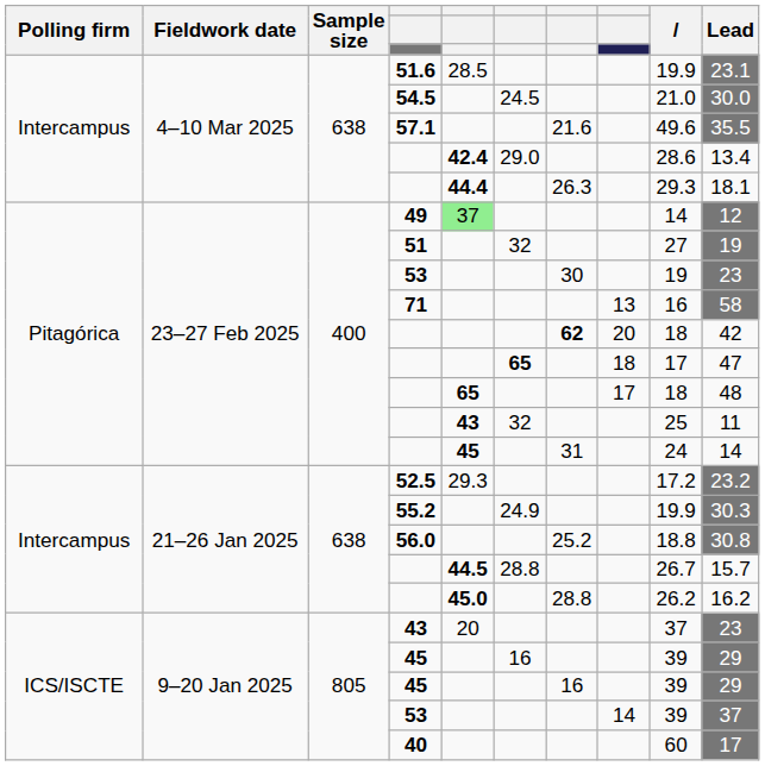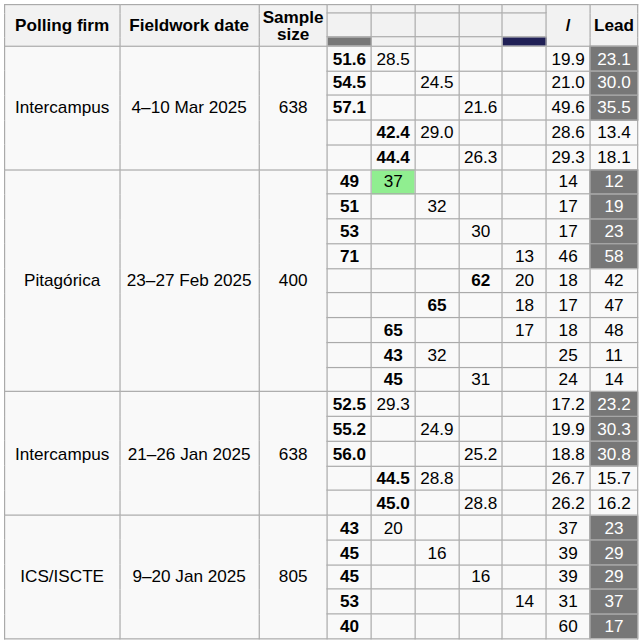51 | column 9: 27 -> 17
23–27 Feb 2025 / 53 | column 9: 19 -> 17
71 | column 9: 16 -> 46
9–20 Jan 2025 / 53 | column 9: 39 -> 31
